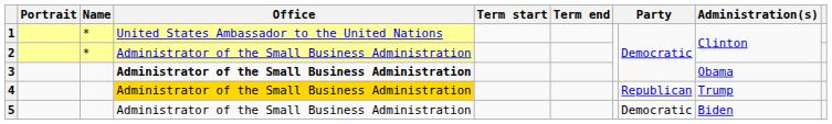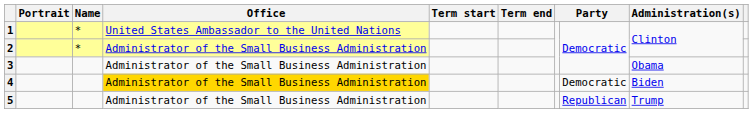3 | Office: bold -> normal
4 | column 8: Republican -> Democratic
4 | Administration(s): Trump -> Biden
5 | column 8: Democratic -> Republican
5 | Administration(s): Biden -> Trump
